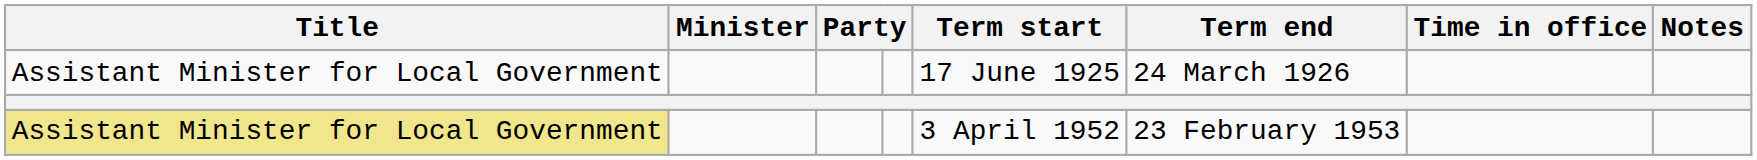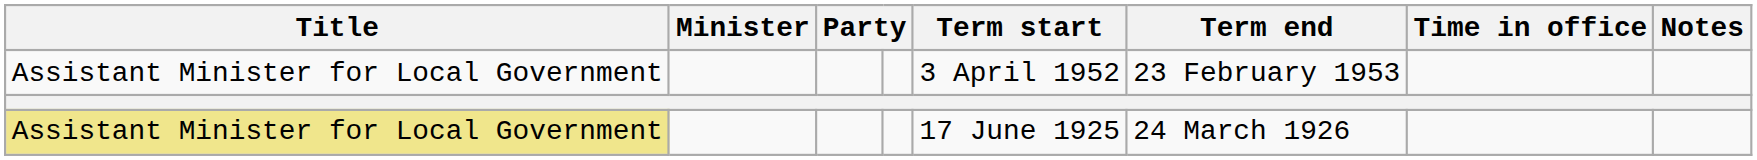row 2 | Term start: 17 June 1925 -> 3 April 1952
row 2 | Term end: 24 March 1926 -> 23 February 1953
row 4 | Term start: 3 April 1952 -> 17 June 1925
row 4 | Term end: 23 February 1953 -> 24 March 1926
